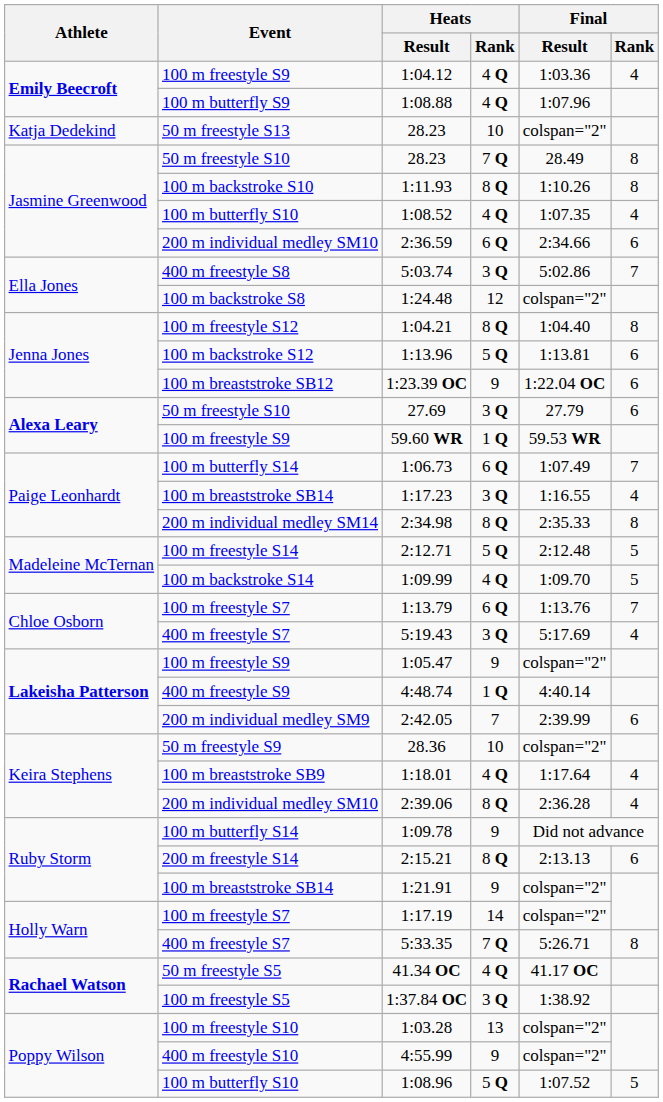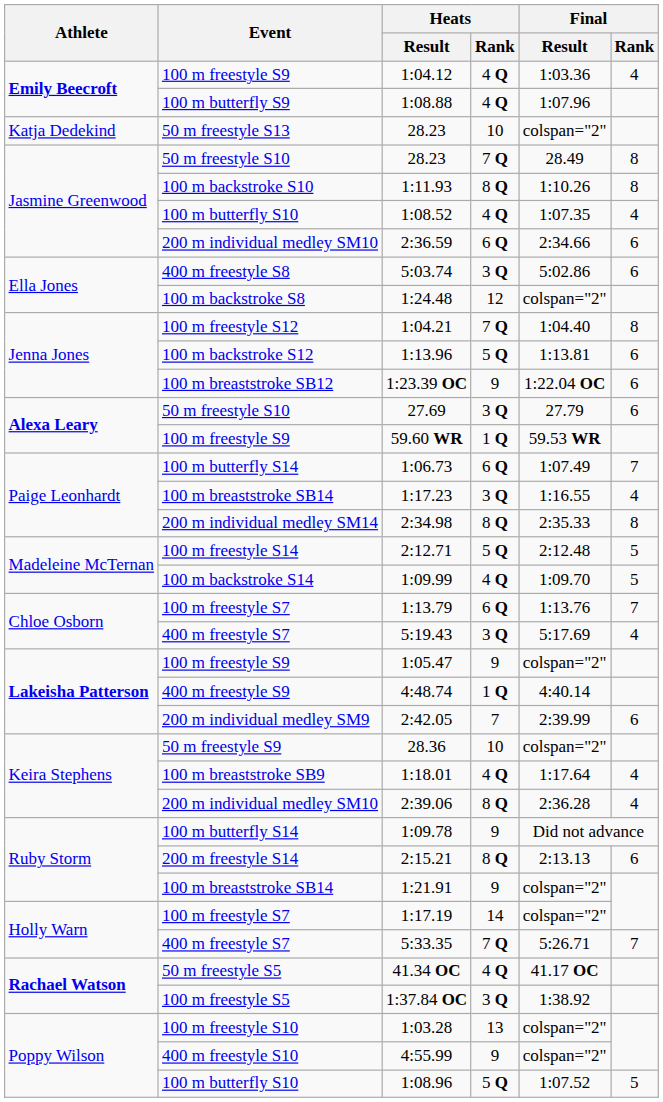5:03.74 | Final / Rank: 7 -> 6
1:04.21 | Heats / Rank: 8 Q -> 7 Q
5:33.35 | Final / Rank: 8 -> 7
